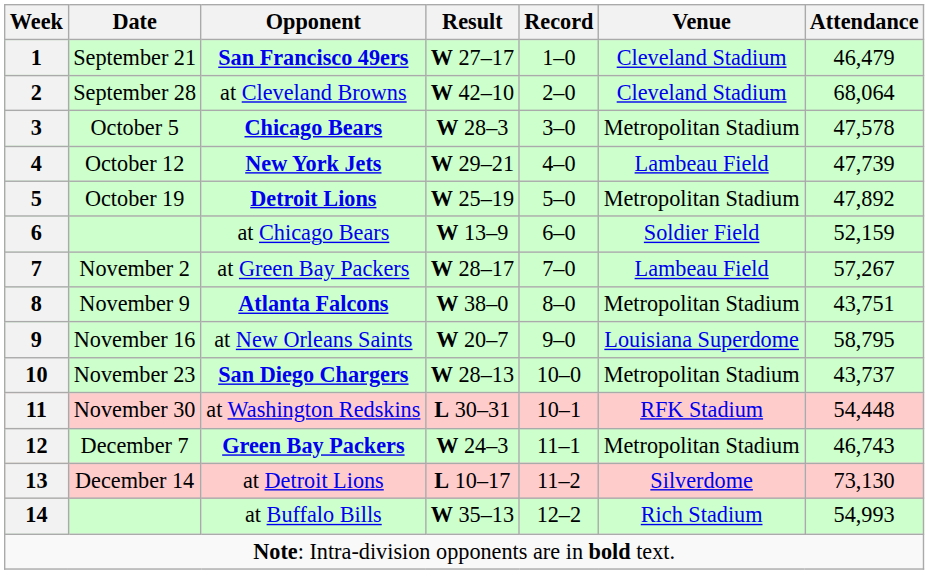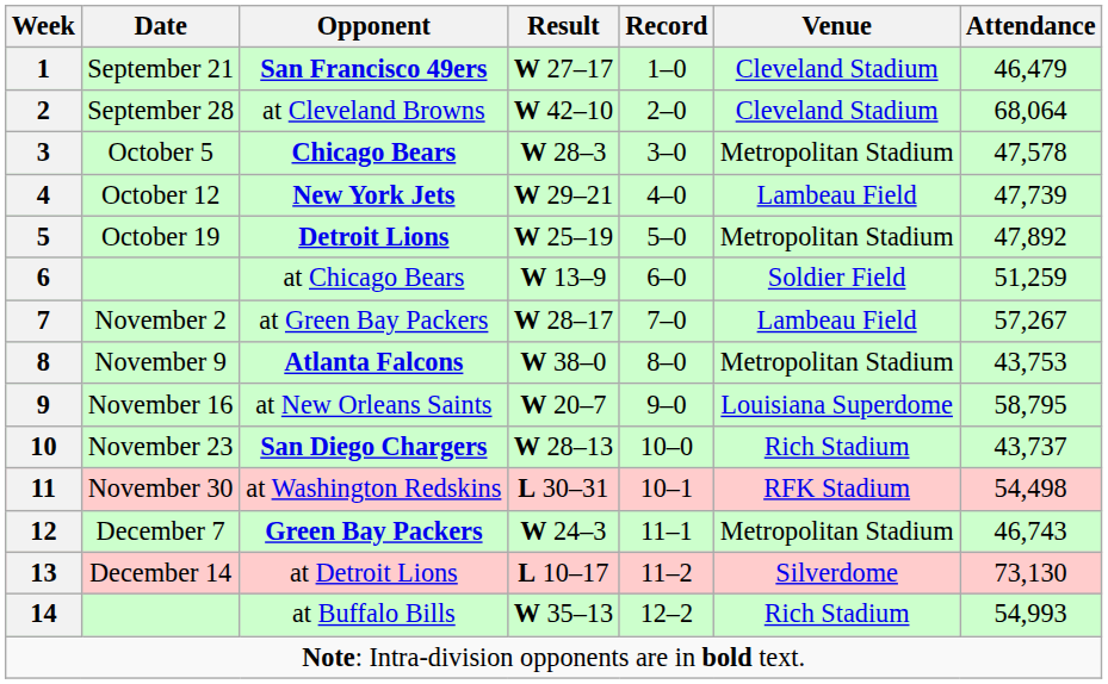6 | Attendance: 52,159 -> 51,259
8 | Attendance: 43,751 -> 43,753
10 | Venue: Metropolitan Stadium -> Rich Stadium
11 | Attendance: 54,448 -> 54,498
